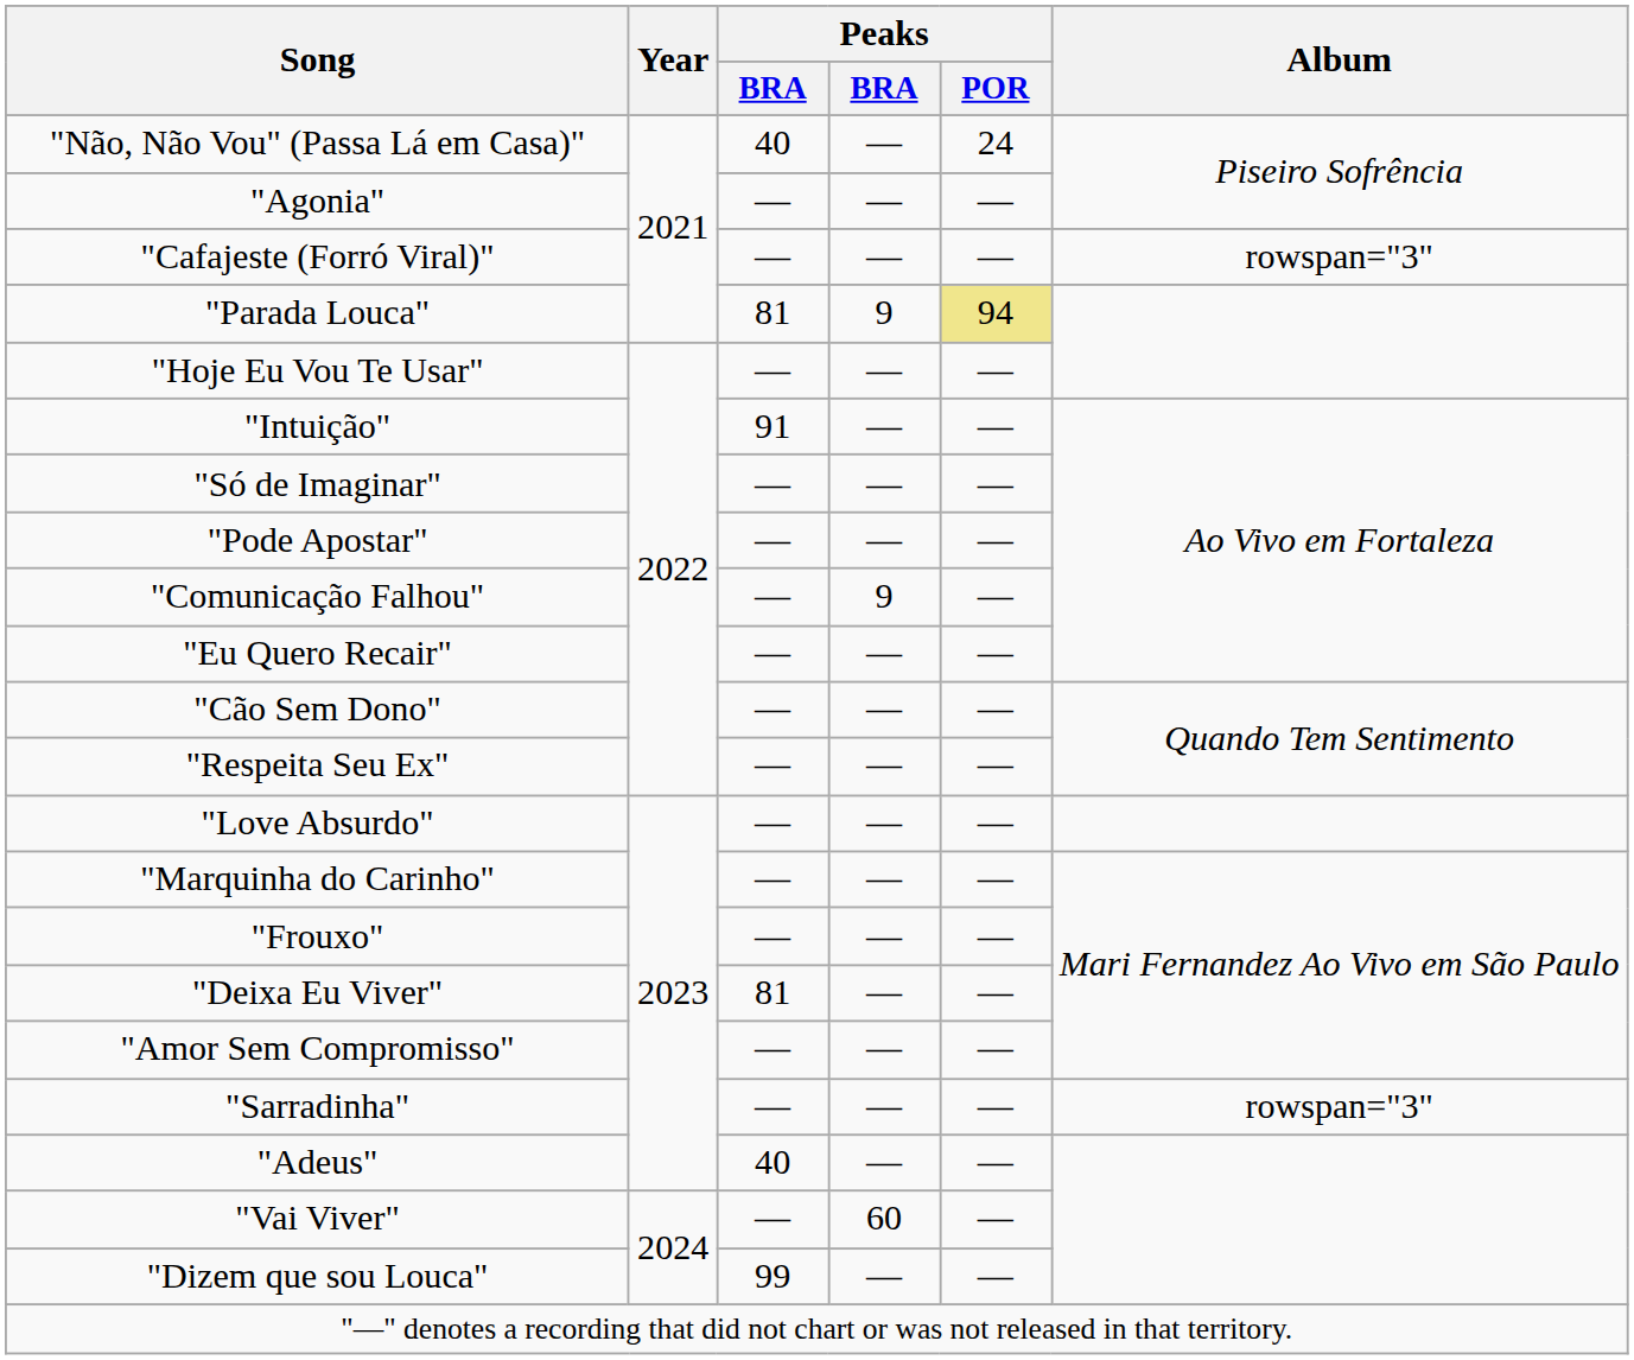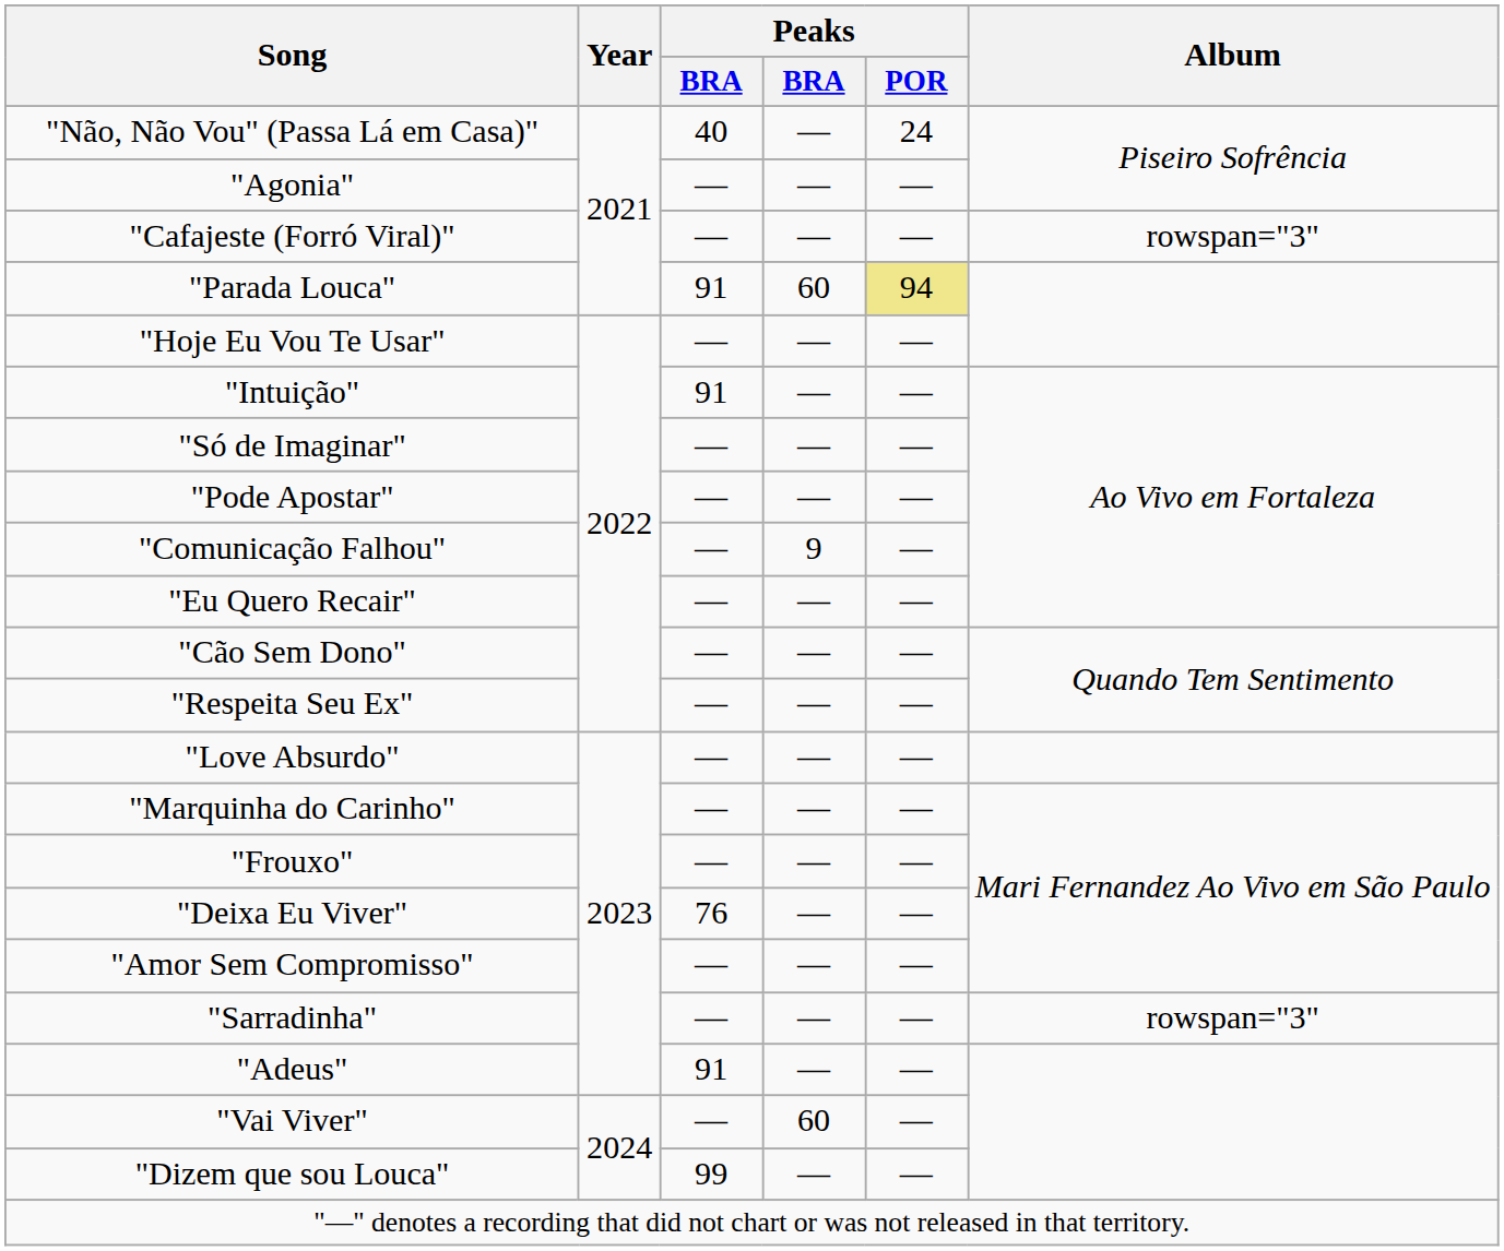"Parada Louca" | column 3: 81 -> 91
"Parada Louca" | column 4: 9 -> 60
"Deixa Eu Viver" | column 3: 81 -> 76
"Adeus" | column 3: 40 -> 91
